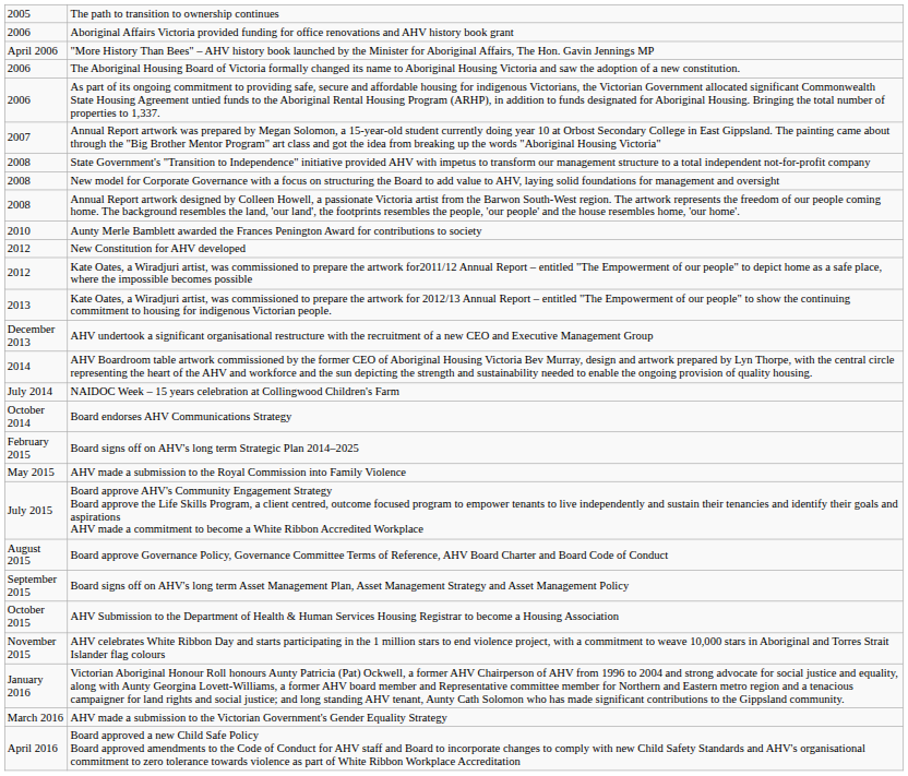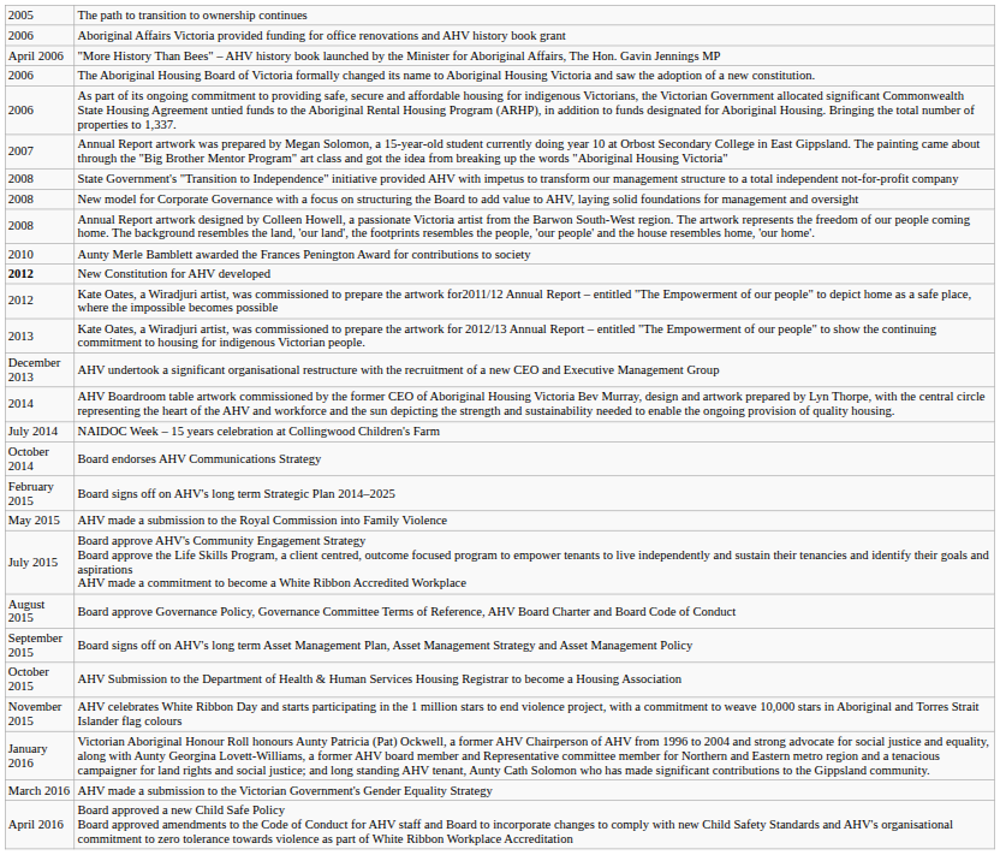New Constitution for AHV developed | column 1: normal -> bold
